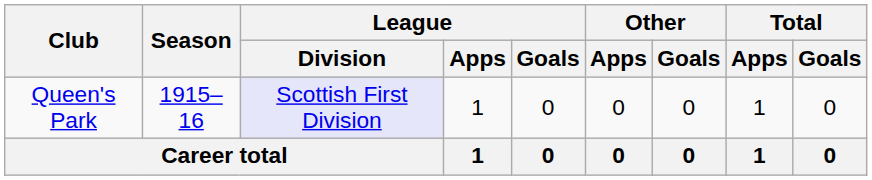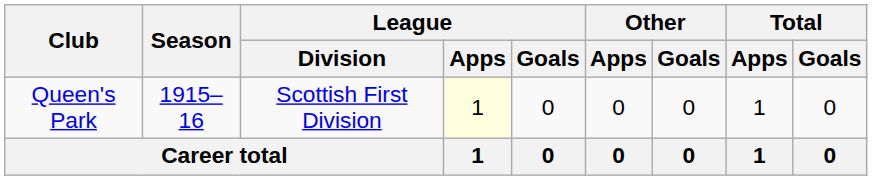Queen's Park | League / Division: lavender background -> no background
Queen's Park | League / Apps: no background -> lightyellow background
